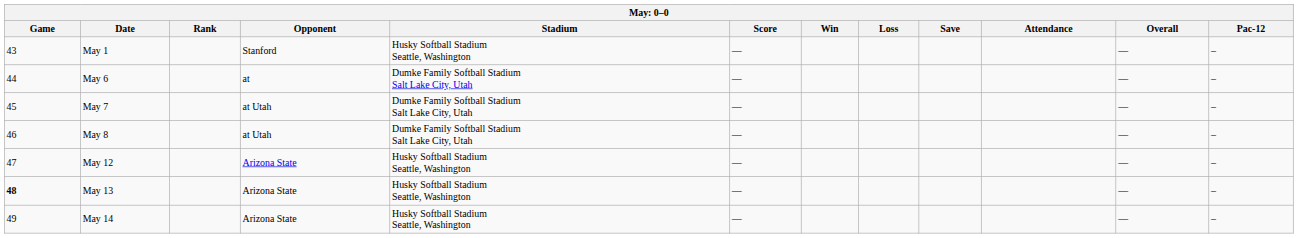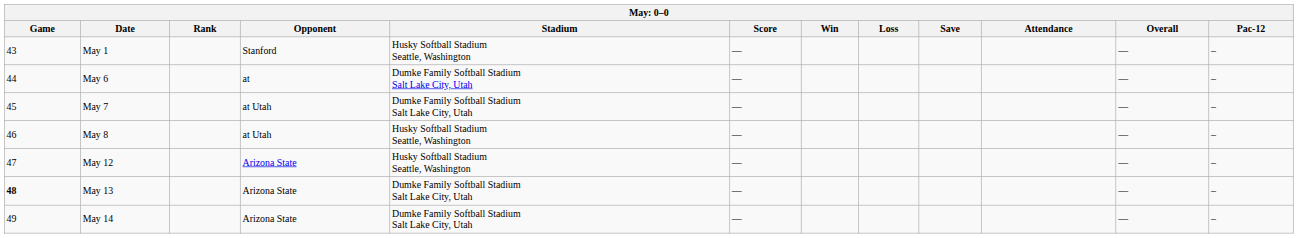May 8 | Stadium: Dumke Family Softball Stadium Salt Lake City, Utah -> Husky Softball Stadium Seattle, Washington
May 13 | Stadium: Husky Softball Stadium Seattle, Washington -> Dumke Family Softball Stadium Salt Lake City, Utah
May 14 | Stadium: Husky Softball Stadium Seattle, Washington -> Dumke Family Softball Stadium Salt Lake City, Utah
